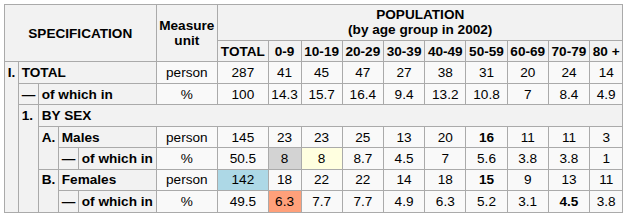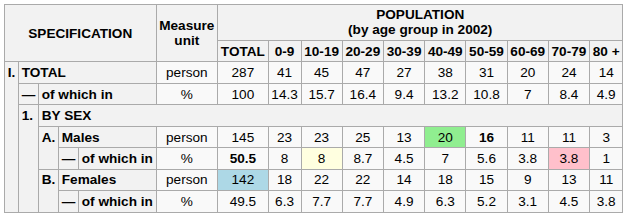Males | POPULATION (by age group in 2002) / 40-49: no background -> lightgreen background
A. / — | POPULATION (by age group in 2002) / TOTAL: normal -> bold
A. / — | POPULATION (by age group in 2002) / 0-9: lightgrey background -> no background
A. / — | POPULATION (by age group in 2002) / 70-79: no background -> pink background
Females | POPULATION (by age group in 2002) / 50-59: bold -> normal
B. / — | POPULATION (by age group in 2002) / 0-9: lightsalmon background -> no background
B. / — | POPULATION (by age group in 2002) / 70-79: bold -> normal
